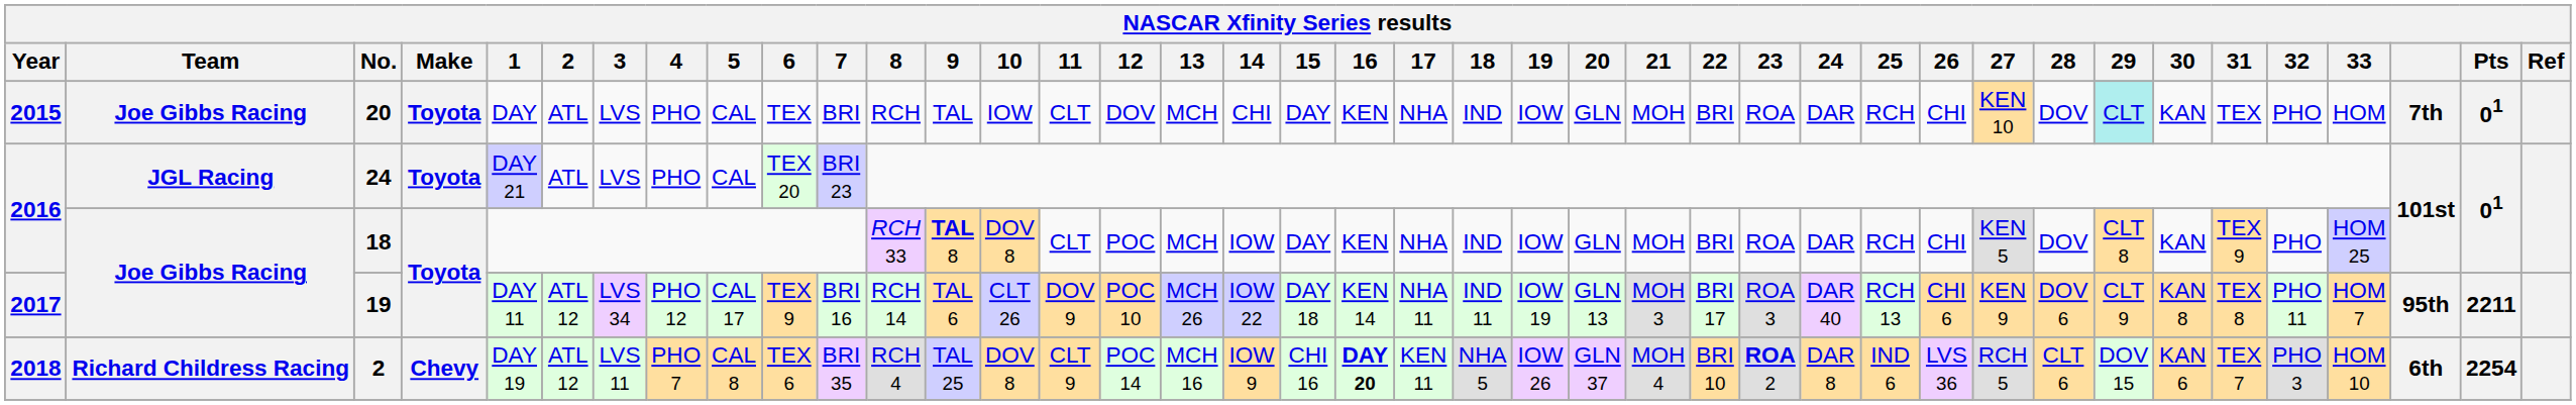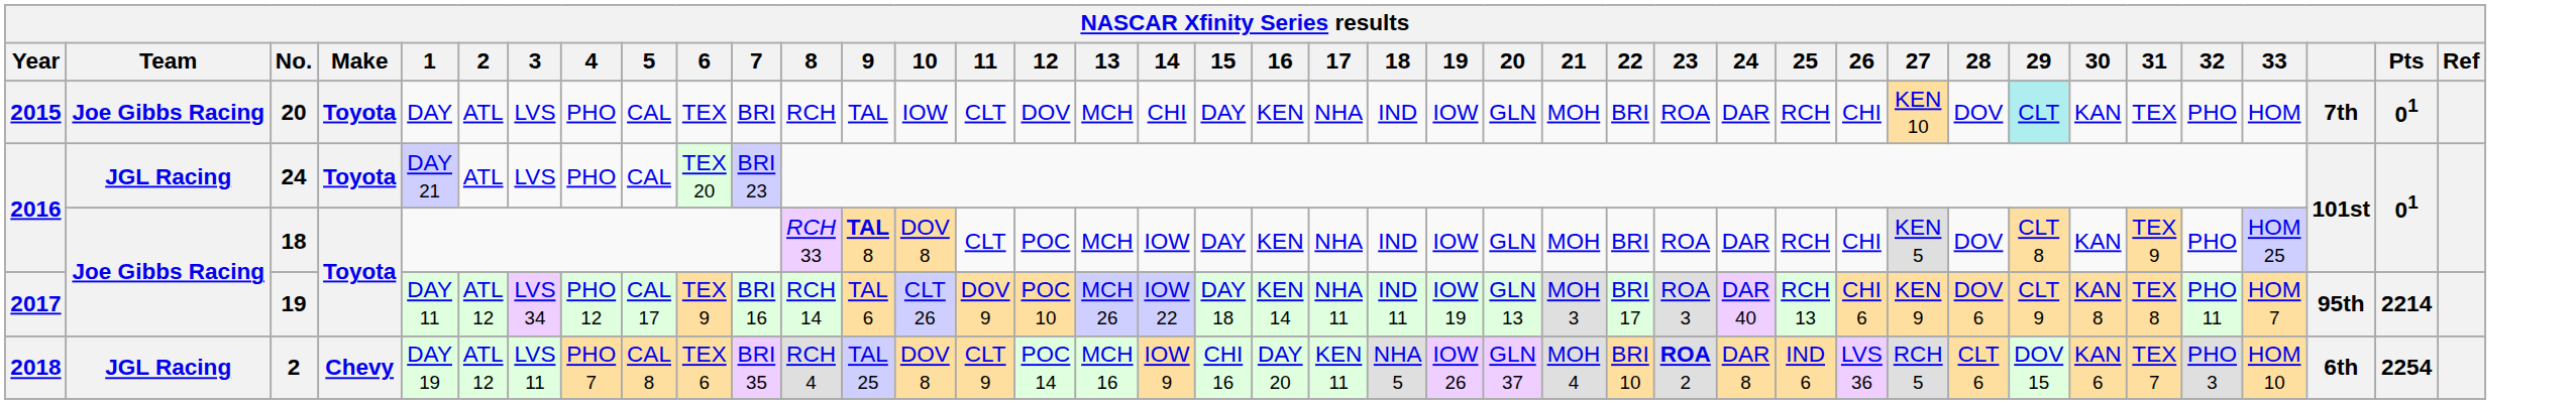row 6 | Pts: 2211 -> 2214
row 7 | Team: Richard Childress Racing -> JGL Racing
row 7 | 16: bold -> normal
